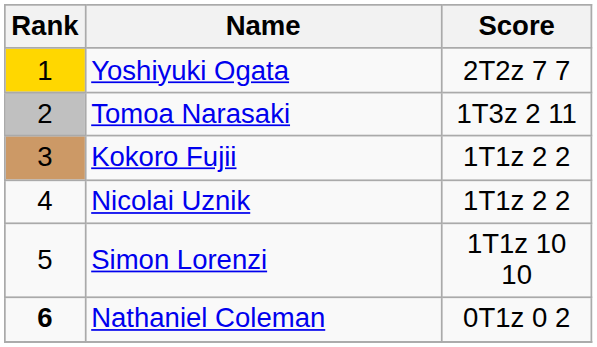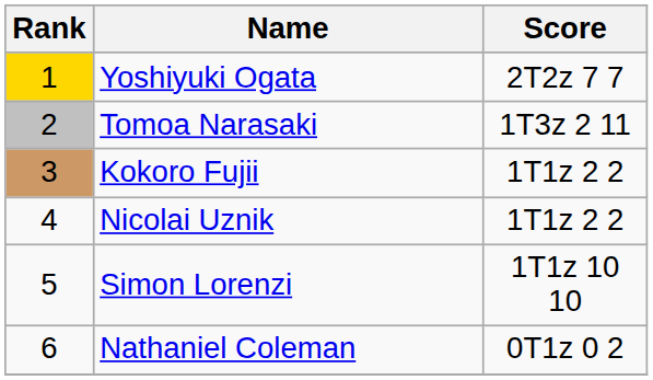Nathaniel Coleman | Rank: bold -> normal
